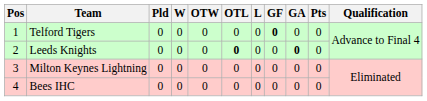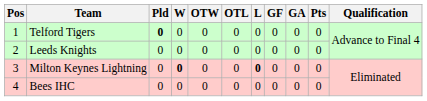Telford Tigers | Pld: normal -> bold
Telford Tigers | GF: bold -> normal
Leeds Knights | OTL: bold -> normal
Leeds Knights | GA: bold -> normal
Milton Keynes Lightning | W: normal -> bold
Milton Keynes Lightning | L: normal -> bold
